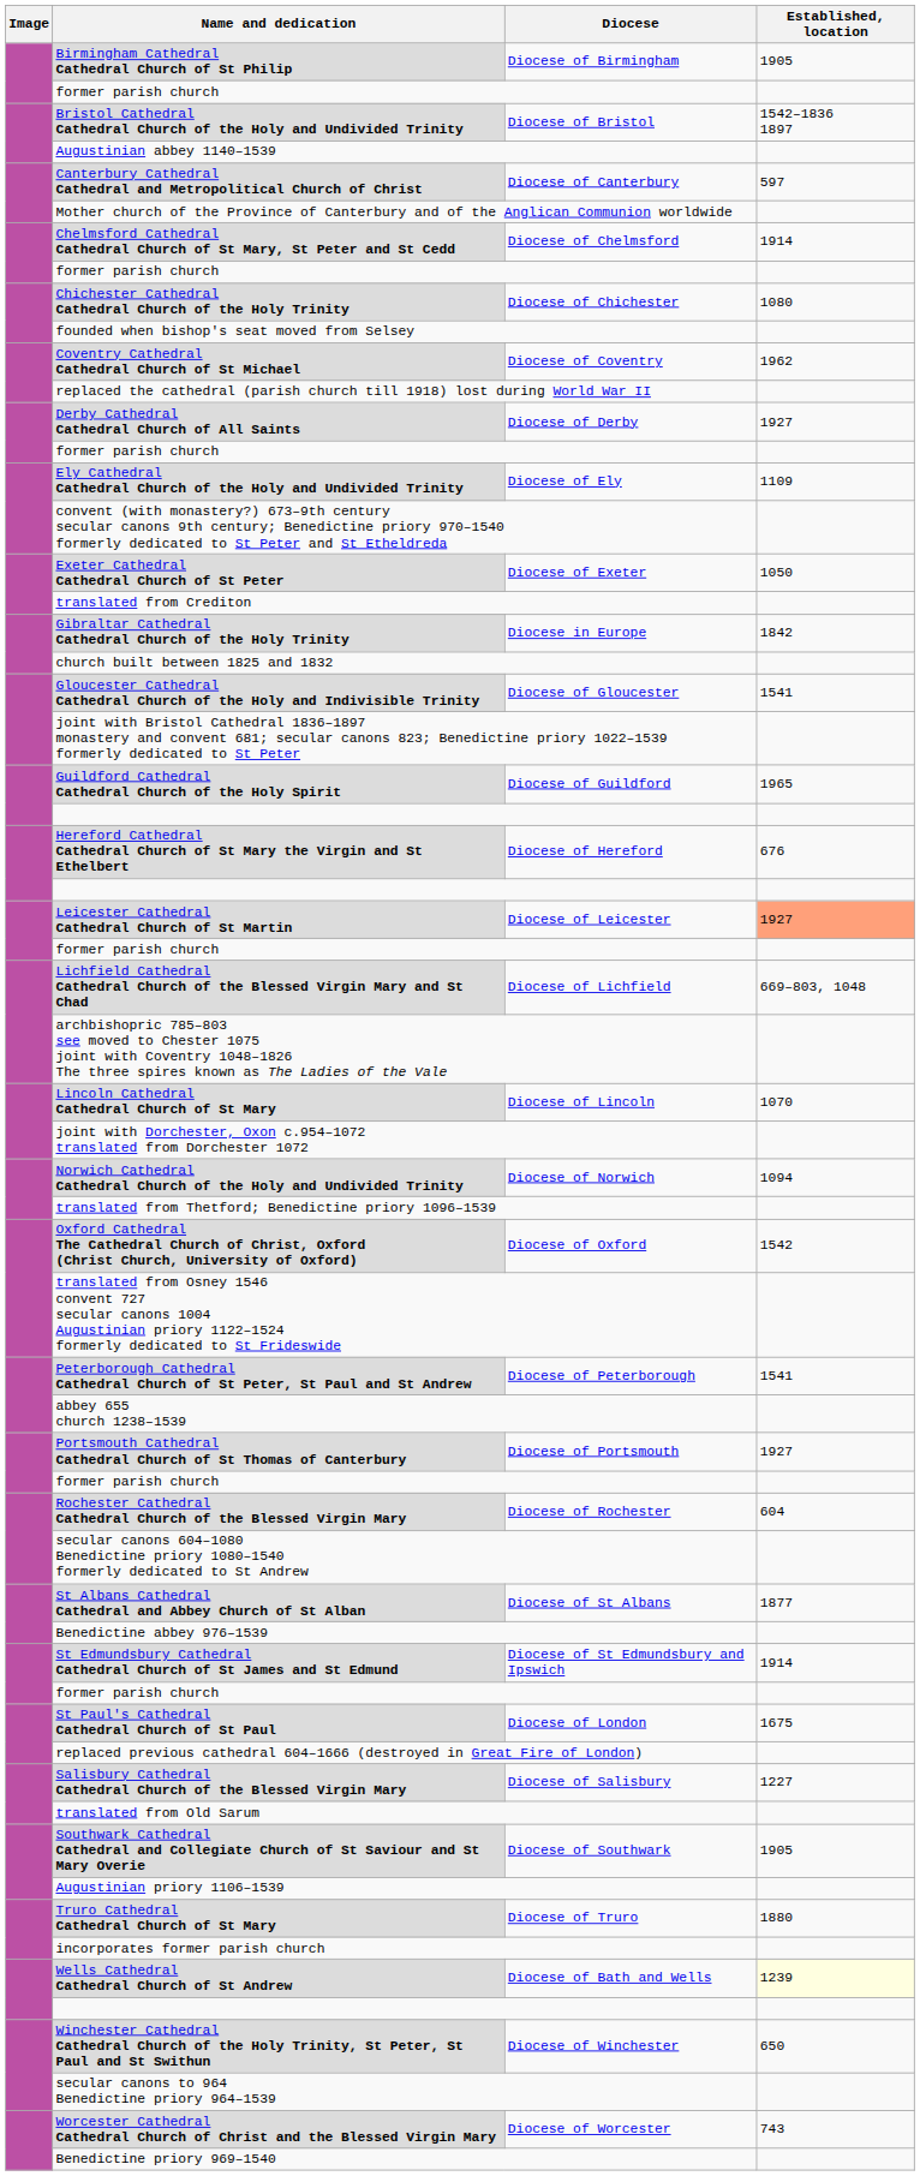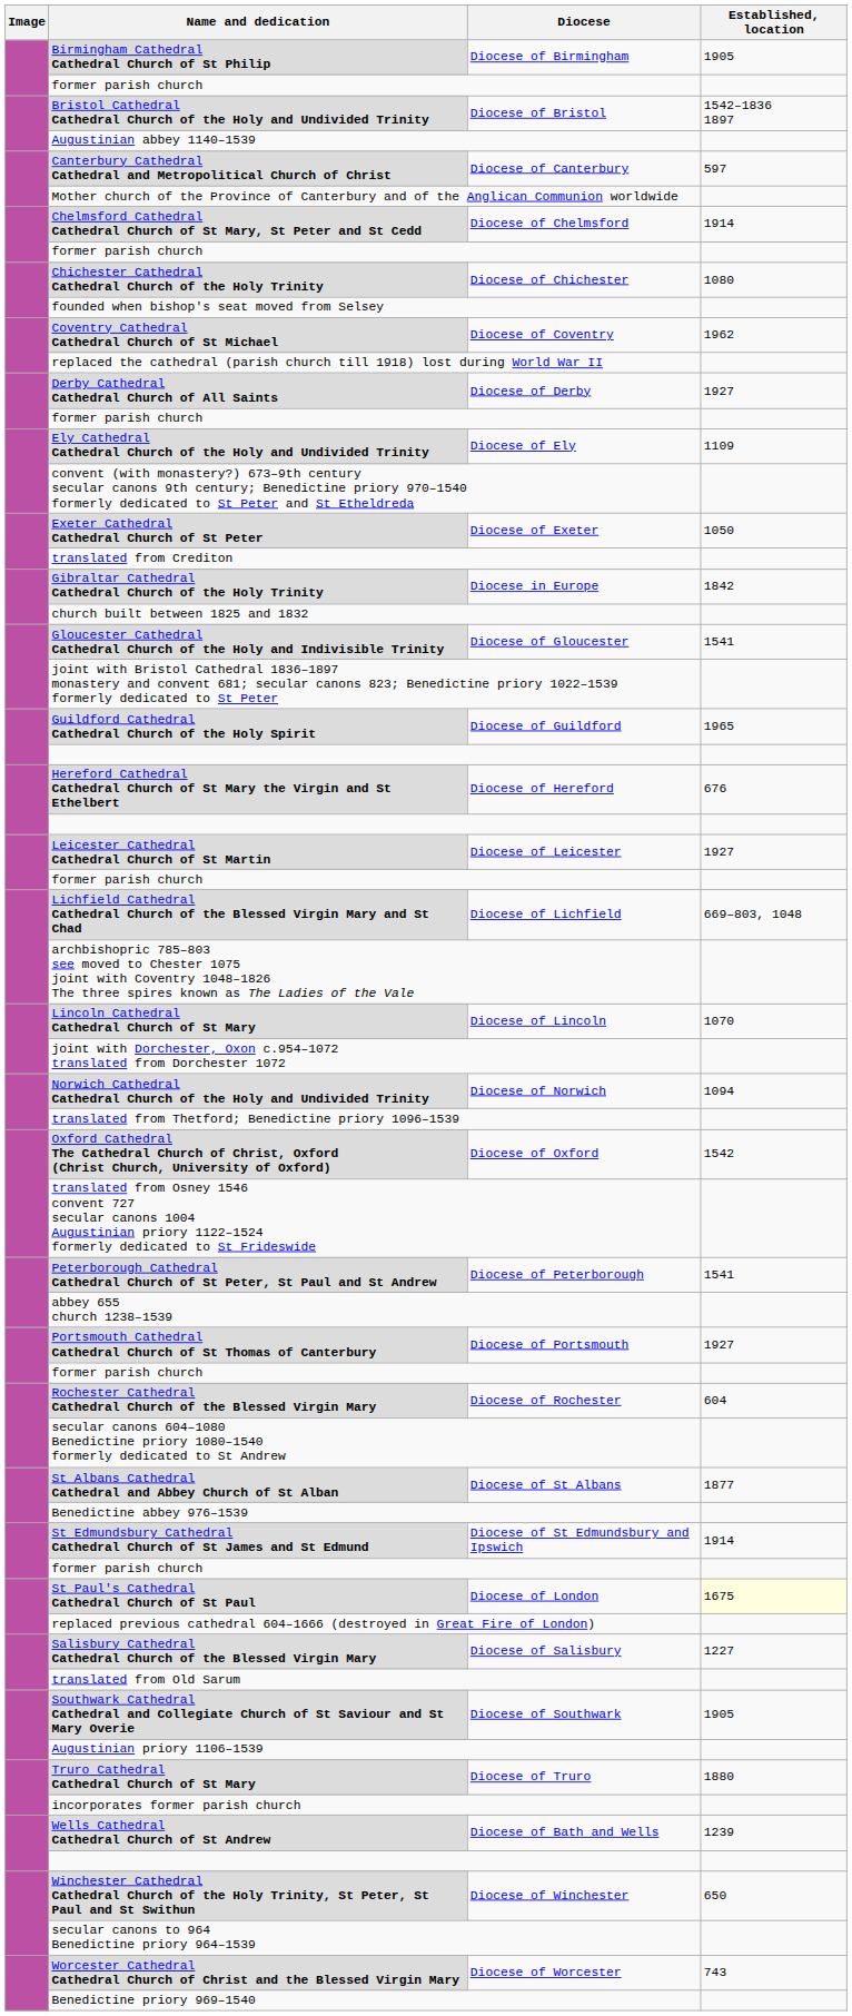Leicester Cathedral Cathedral Church of St Martin | Established, location: lightsalmon background -> no background
St Paul's Cathedral Cathedral Church of St Paul | Established, location: no background -> lightyellow background
Wells Cathedral Cathedral Church of St Andrew | Established, location: lightyellow background -> no background
